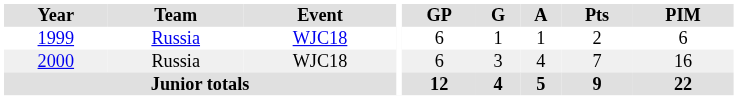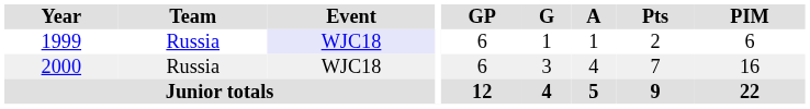1999 | Event: no background -> lavender background
